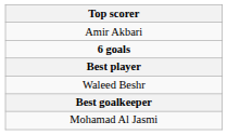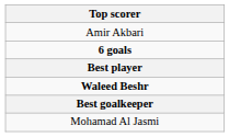row 5 | column 1: normal -> bold
